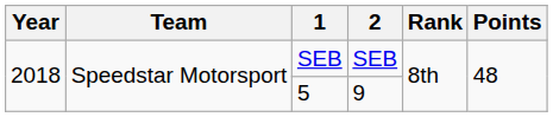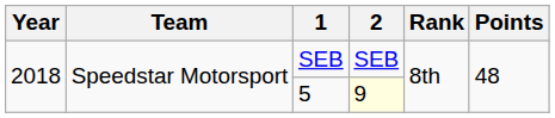5 | 2: no background -> lightyellow background
